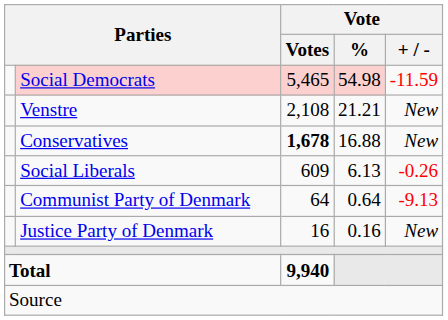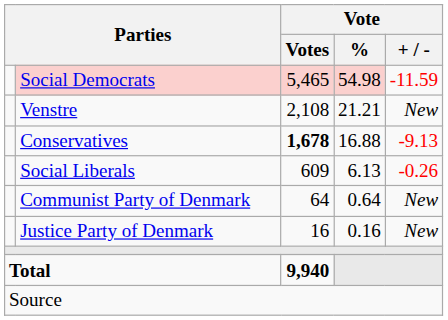Conservatives | Vote / + / -: New -> -9.13
Communist Party of Denmark | Vote / + / -: -9.13 -> New
